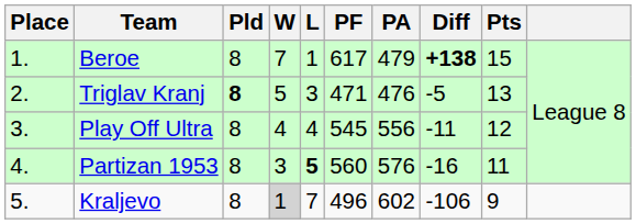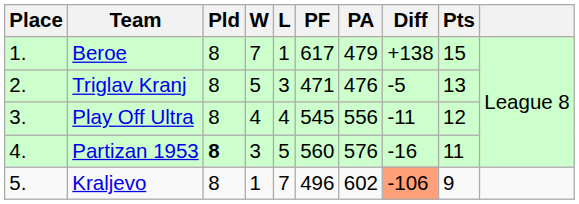Beroe | Diff: bold -> normal
Triglav Kranj | Pld: bold -> normal
Partizan 1953 | Pld: normal -> bold
Partizan 1953 | L: bold -> normal
Kraljevo | W: lightgrey background -> no background
Kraljevo | Diff: no background -> lightsalmon background
